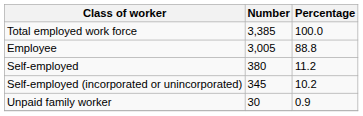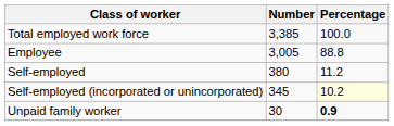Self-employed (incorporated or unincorporated) | Percentage: no background -> lightyellow background
Unpaid family worker | Percentage: normal -> bold
